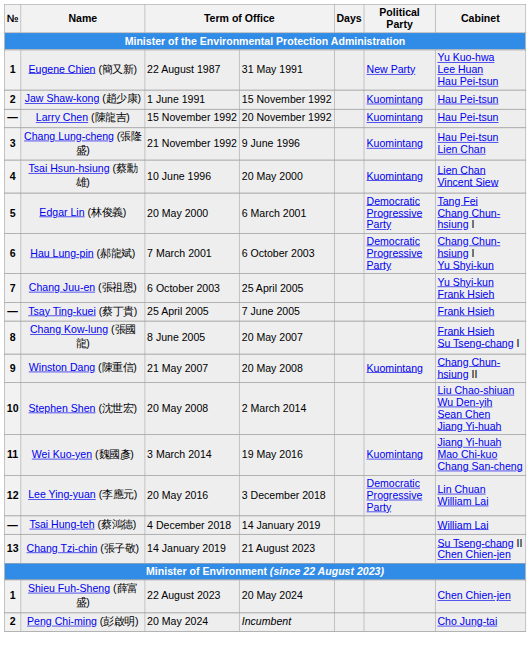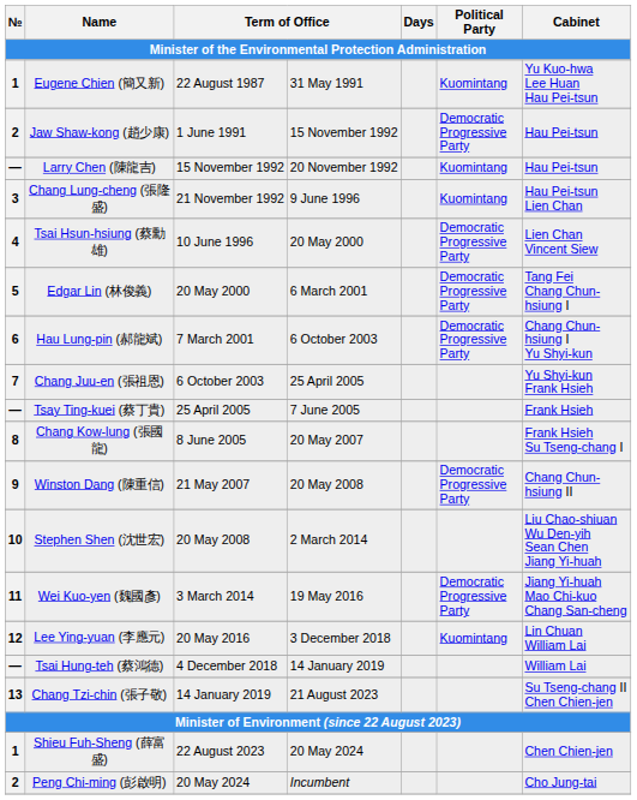Eugene Chien (簡又新) | Political Party: New Party -> Kuomintang
Jaw Shaw-kong (趙少康) | Political Party: Kuomintang -> Democratic Progressive Party
Tsai Hsun-hsiung (蔡勳雄) | Political Party: Kuomintang -> Democratic Progressive Party
Winston Dang (陳重信) | Political Party: Kuomintang -> Democratic Progressive Party
Wei Kuo-yen (魏國彥) | Political Party: Kuomintang -> Democratic Progressive Party
Lee Ying-yuan (李應元) | Political Party: Democratic Progressive Party -> Kuomintang
